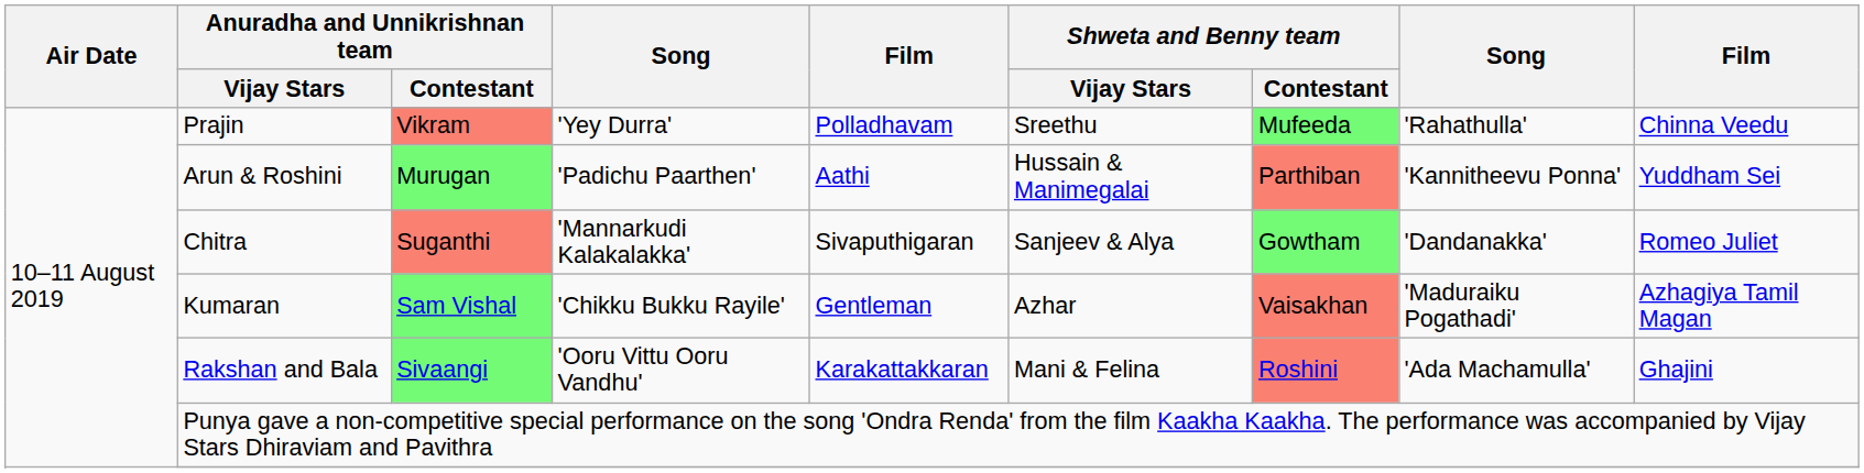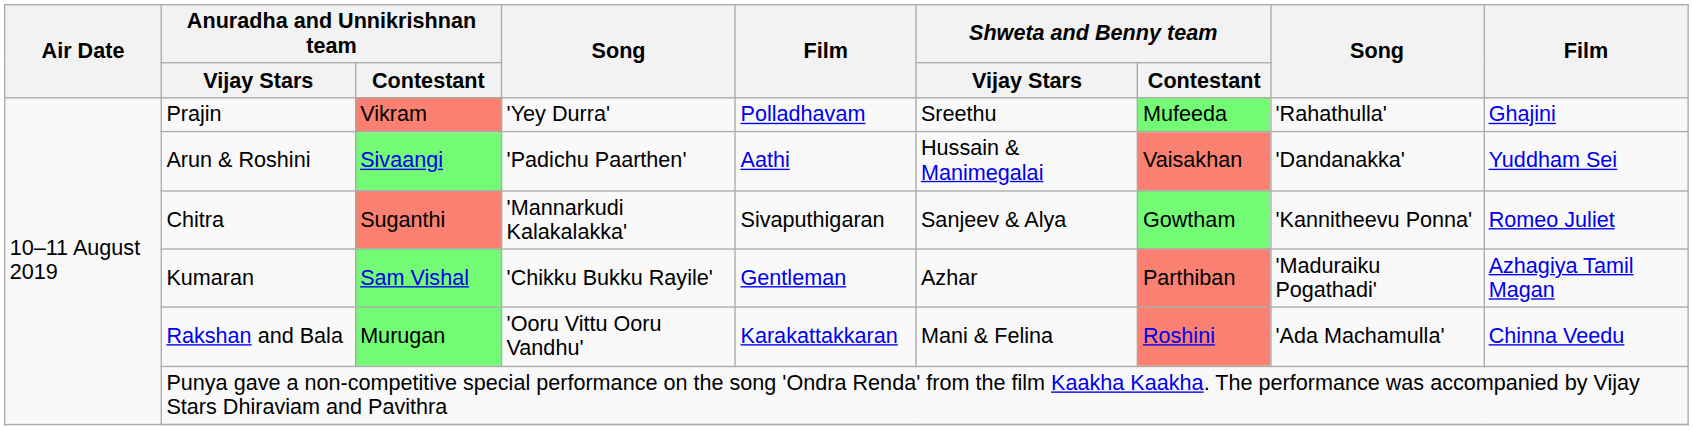Prajin | column 9: Chinna Veedu -> Ghajini
Arun & Roshini | Anuradha and Unnikrishnan team / Contestant: Murugan -> Sivaangi
Arun & Roshini | Shweta and Benny team / Contestant: Parthiban -> Vaisakhan
Arun & Roshini | column 8: 'Kannitheevu Ponna' -> 'Dandanakka'
Chitra | column 8: 'Dandanakka' -> 'Kannitheevu Ponna'
Kumaran | Shweta and Benny team / Contestant: Vaisakhan -> Parthiban
Rakshan and Bala | Anuradha and Unnikrishnan team / Contestant: Sivaangi -> Murugan
Rakshan and Bala | column 9: Ghajini -> Chinna Veedu
